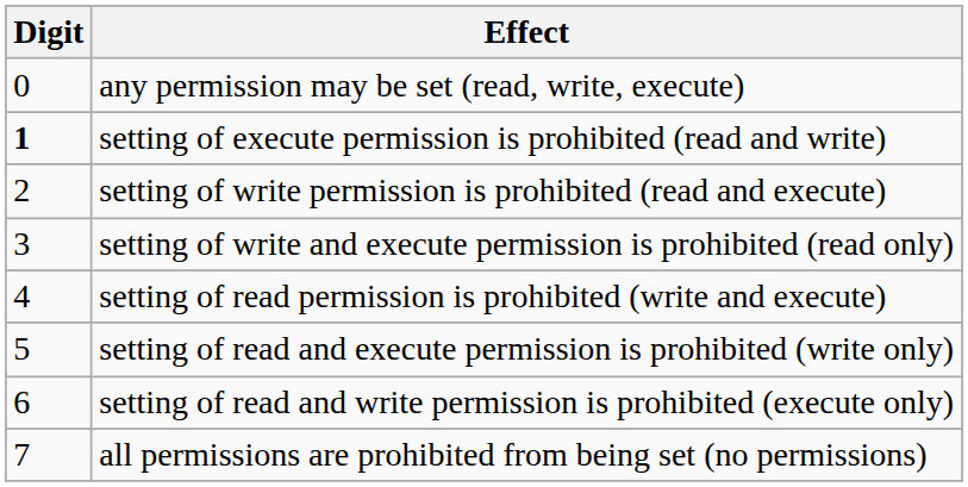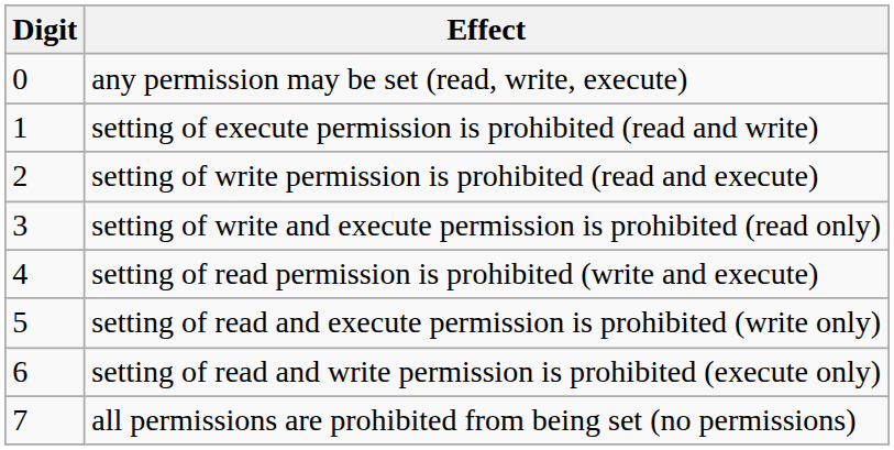setting of execute permission is prohibited (read and write) | Digit: bold -> normal
